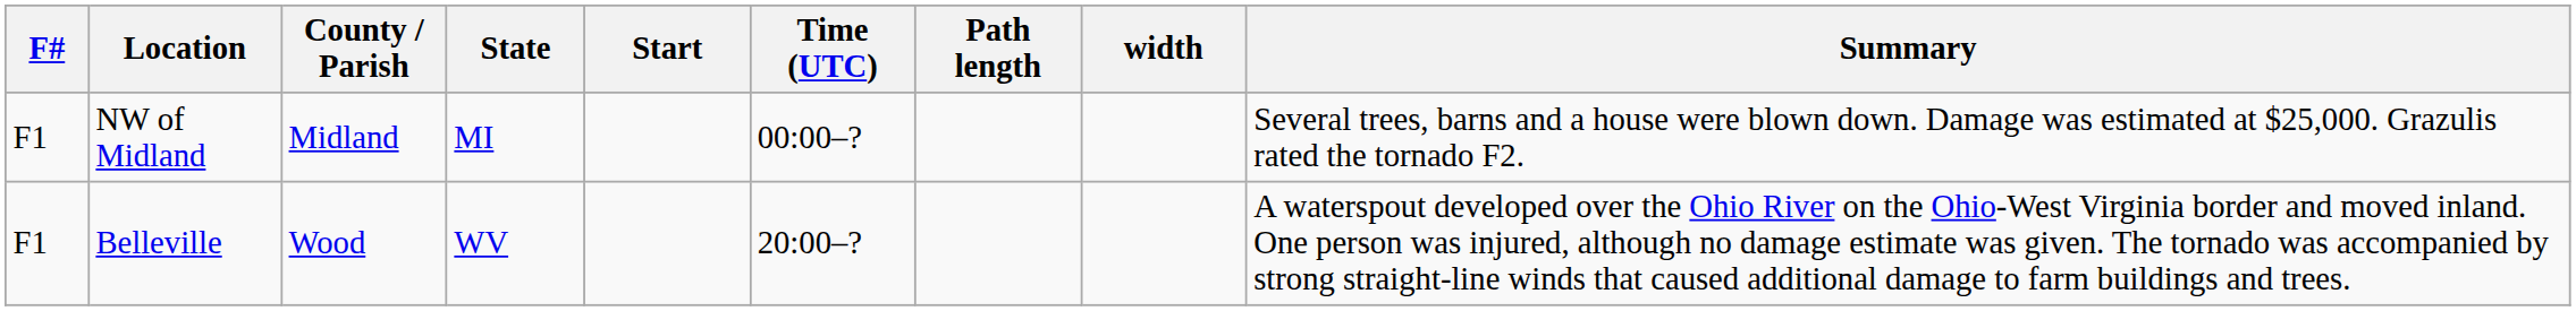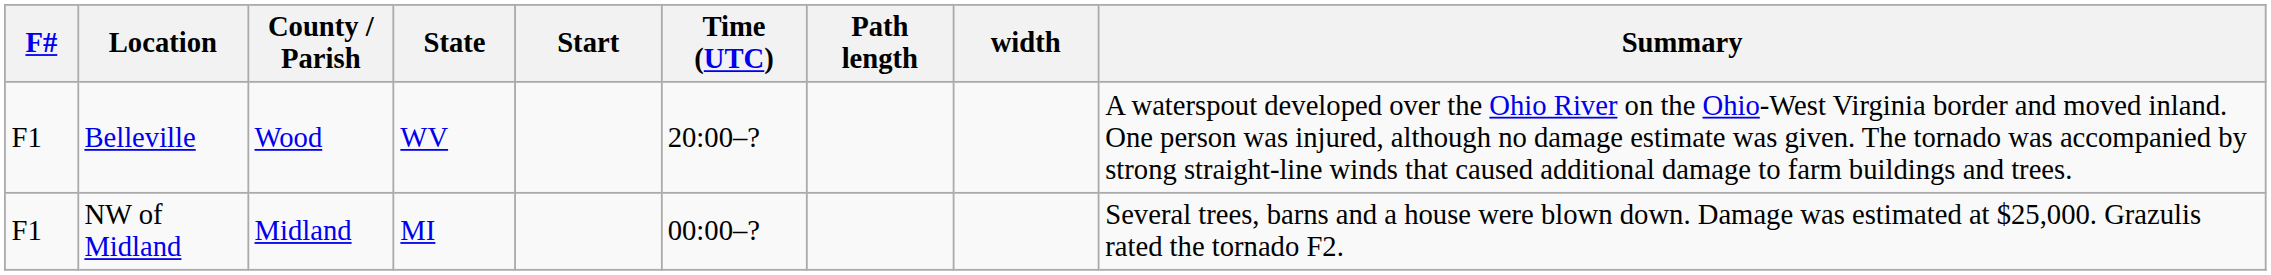rows swapped: Belleville <-> NW of Midland
